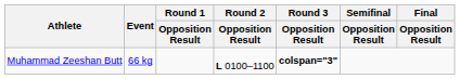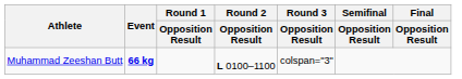Muhammad Zeeshan Butt | Event: normal -> bold
Muhammad Zeeshan Butt | Round 3 / Opposition Result: bold -> normal
